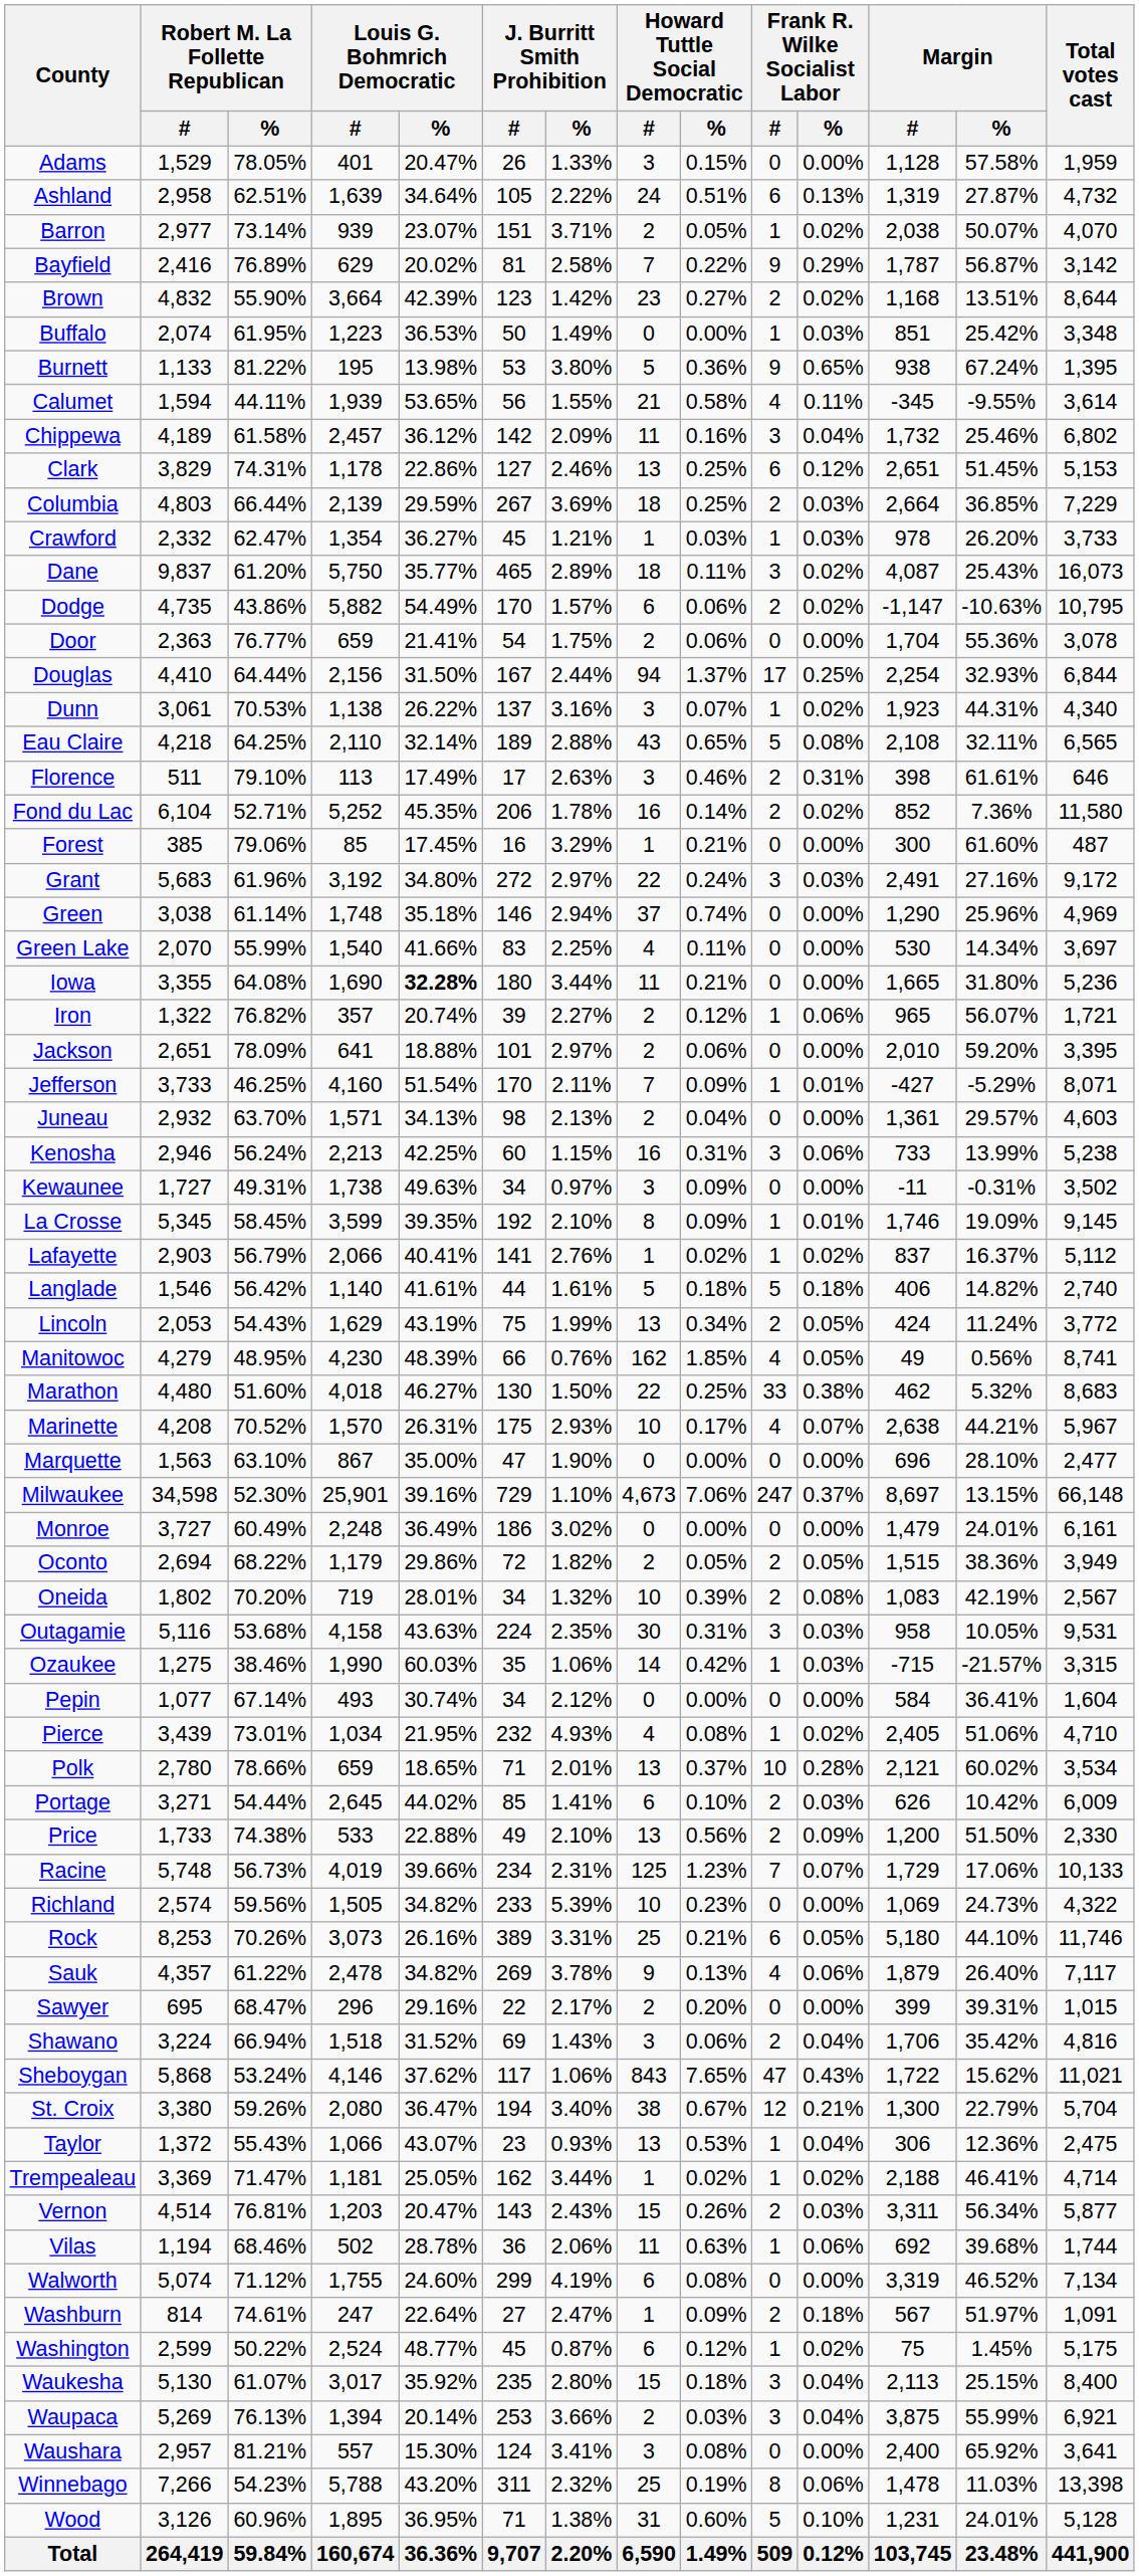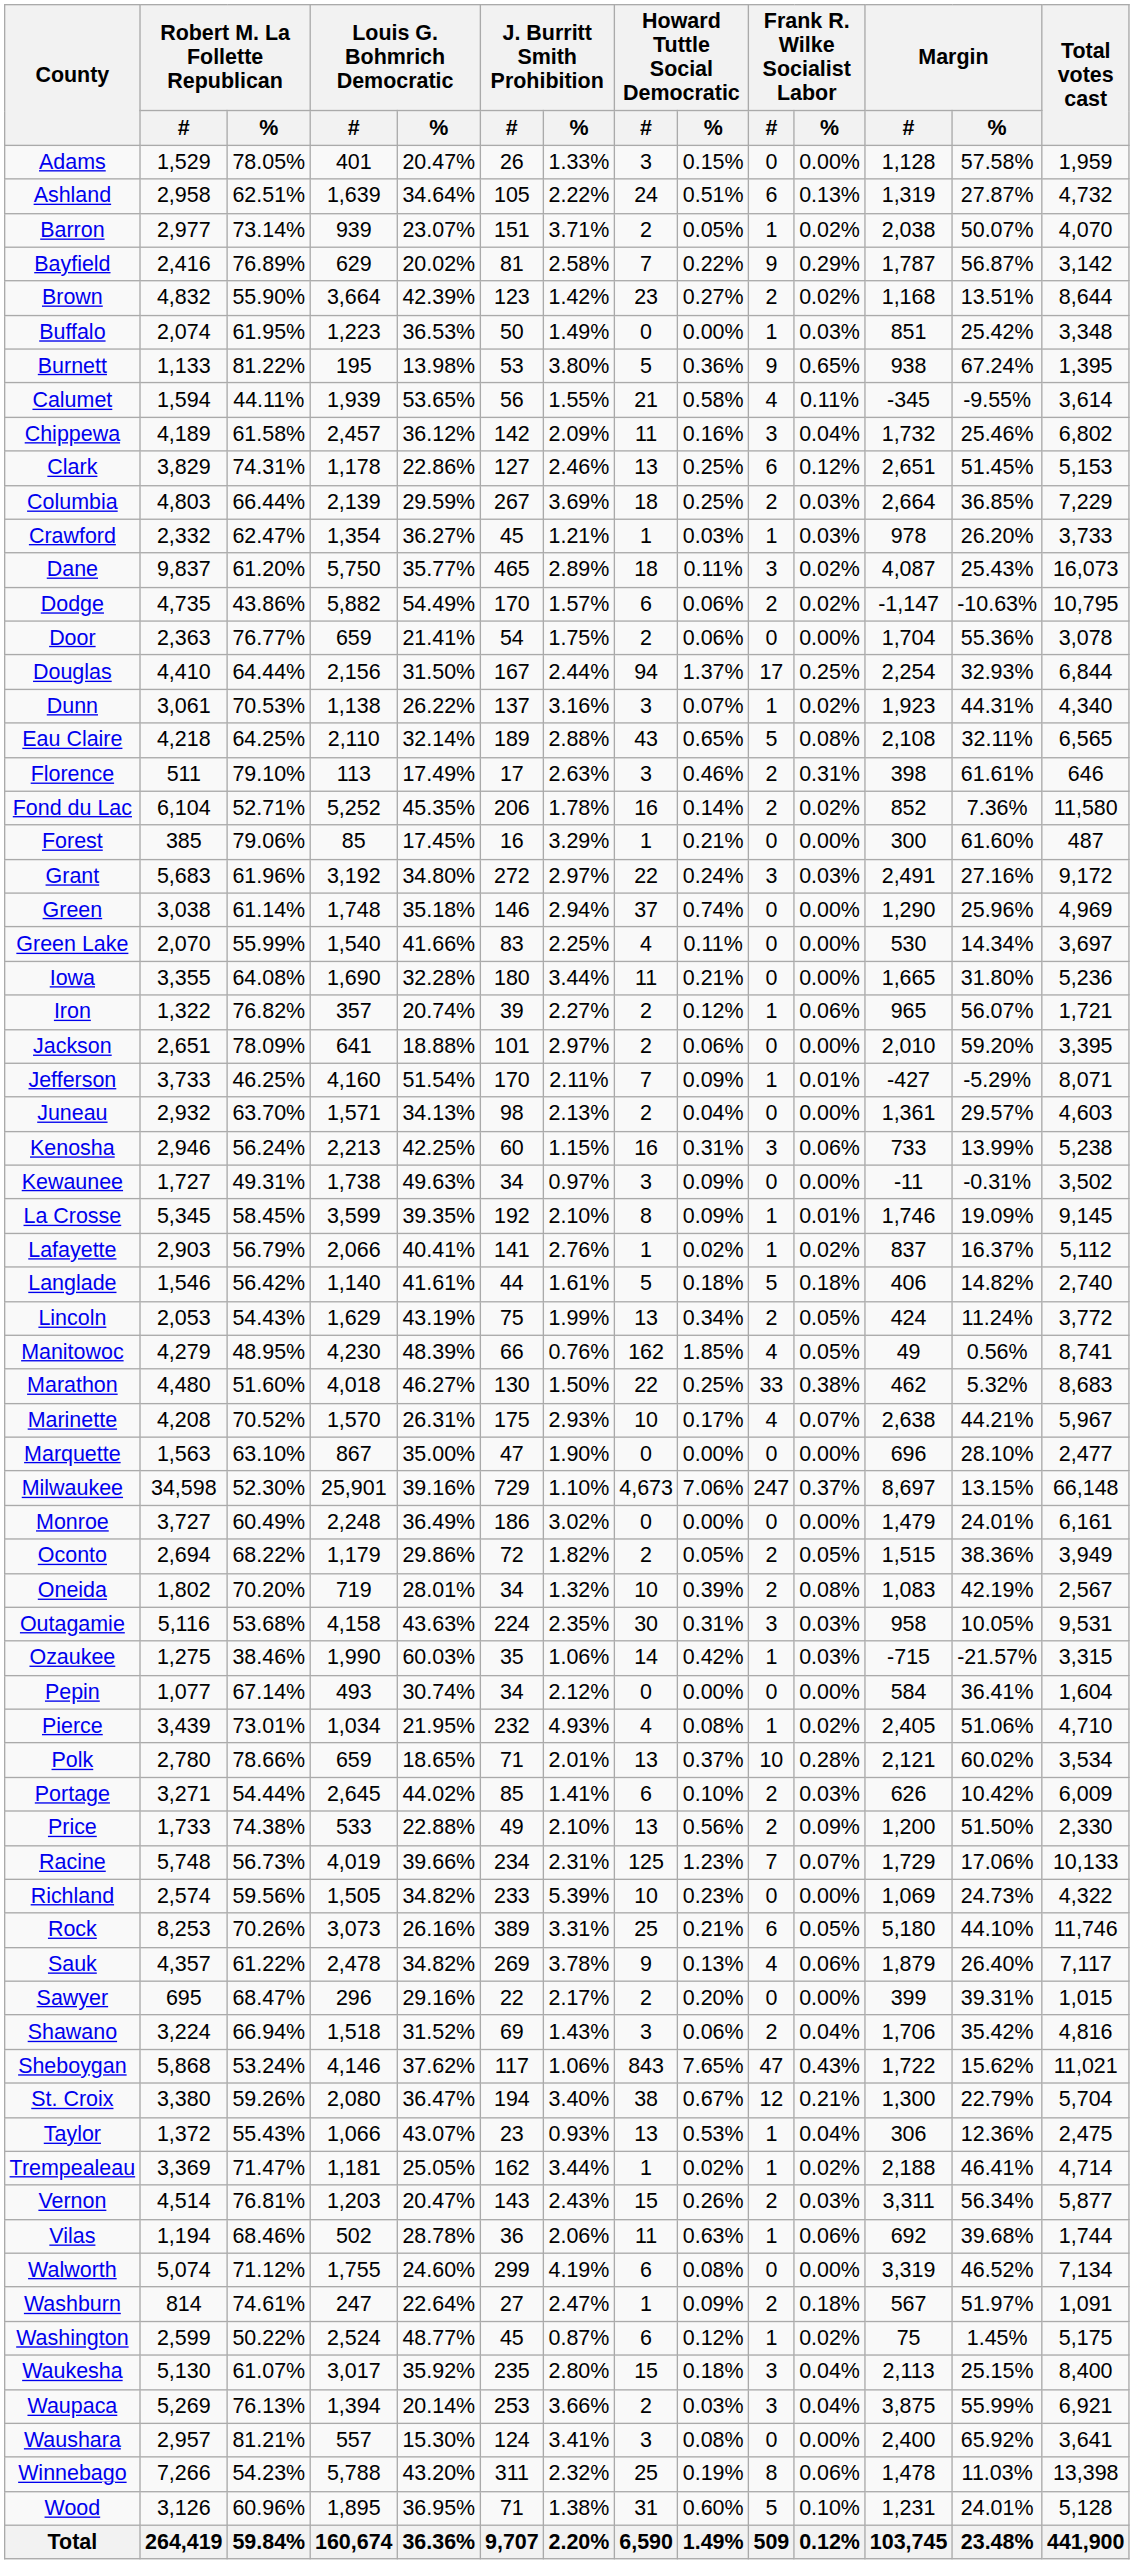Iowa | Louis G. Bohmrich Democratic / %: bold -> normal
